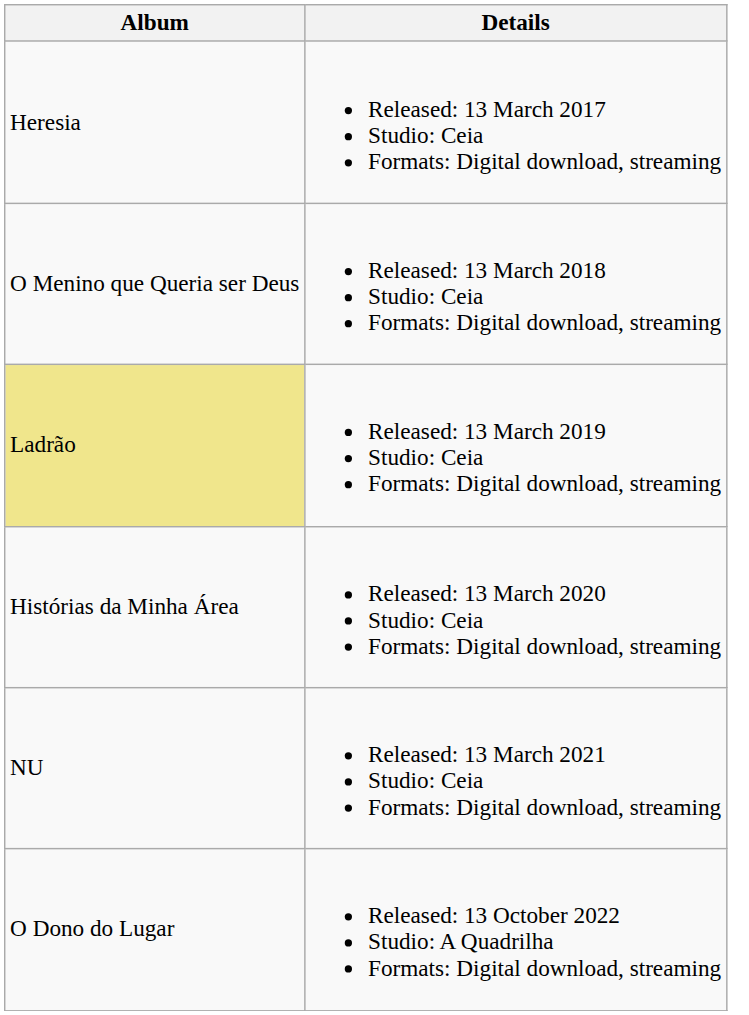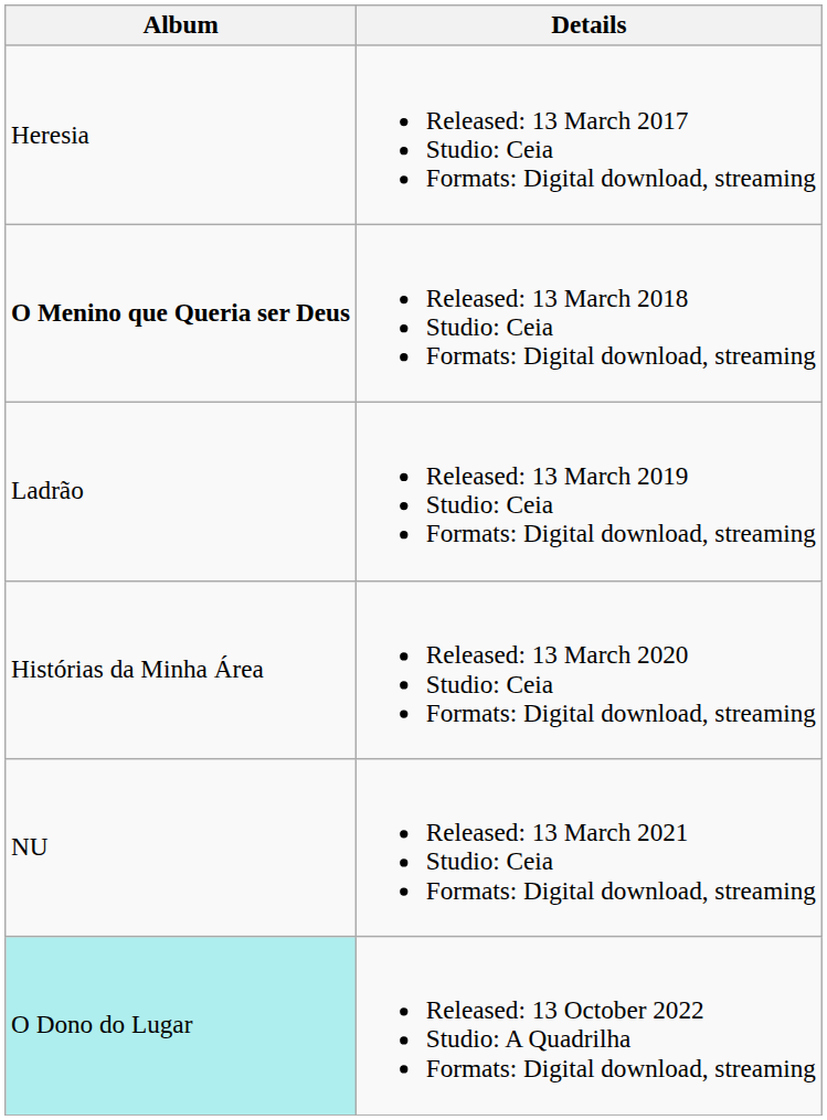O Menino que Queria ser Deus | Album: normal -> bold
Ladrão | Album: khaki background -> no background
O Dono do Lugar | Album: no background -> paleturquoise background
